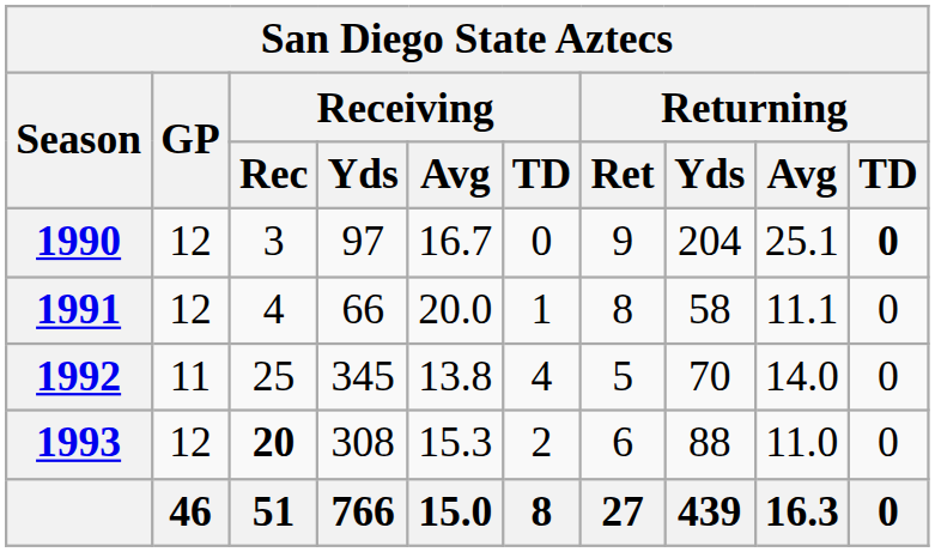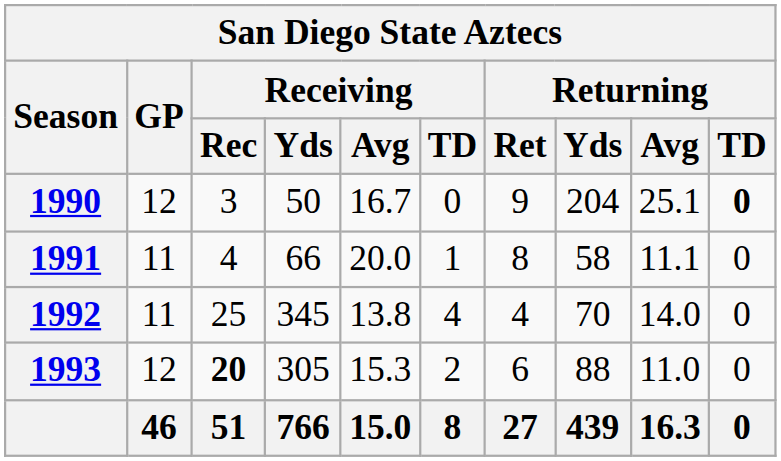1990 | Receiving / Yds: 97 -> 50
1991 | GP: 12 -> 11
1992 | Returning / Ret: 5 -> 4
1993 | Receiving / Yds: 308 -> 305
